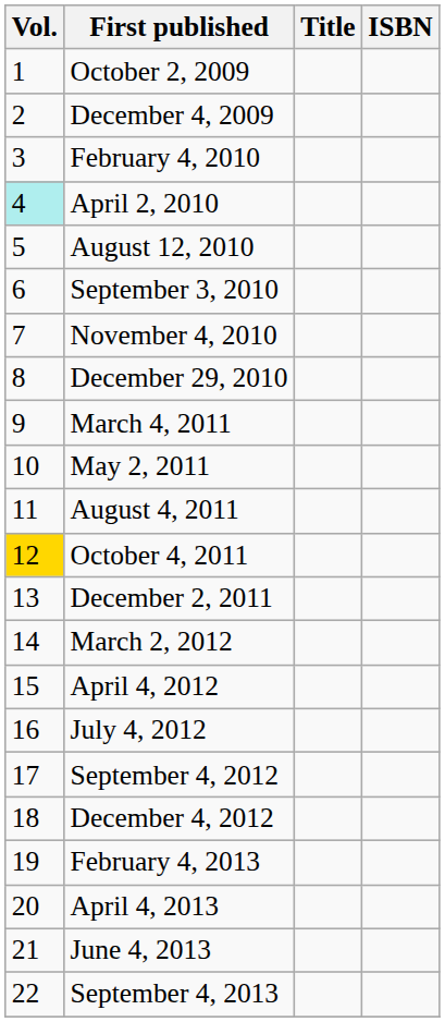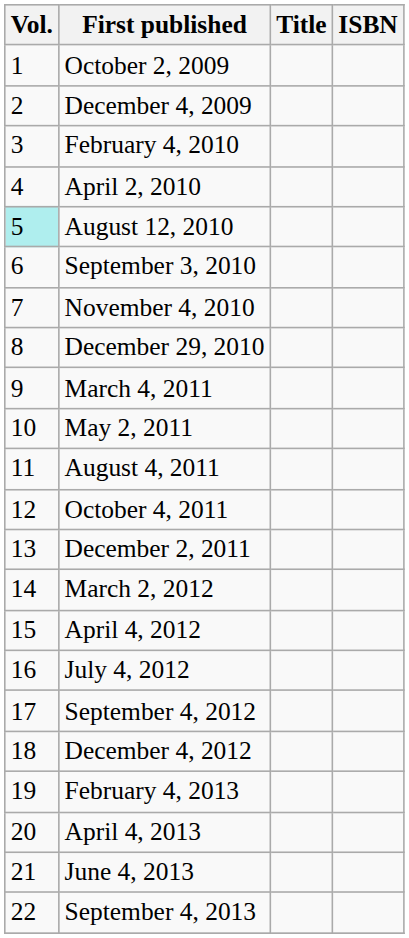April 2, 2010 | Vol.: paleturquoise background -> no background
August 12, 2010 | Vol.: no background -> paleturquoise background
October 4, 2011 | Vol.: gold background -> no background
